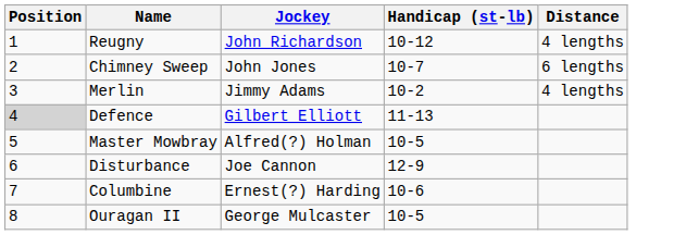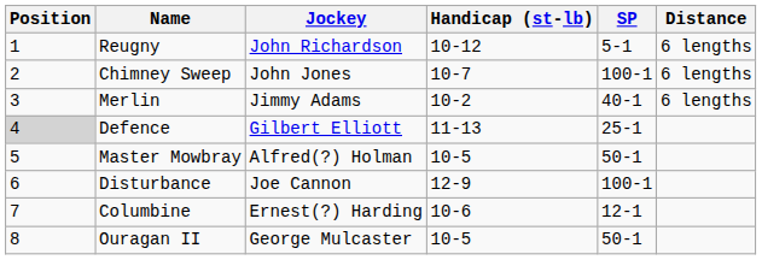+ column: SP | 5-1 | 100-1 | 40-1 | 25-1 | 50-1 | 100-1 | 12-1 | 50-1
Reugny | Distance: 4 lengths -> 6 lengths
Merlin | Distance: 4 lengths -> 6 lengths
